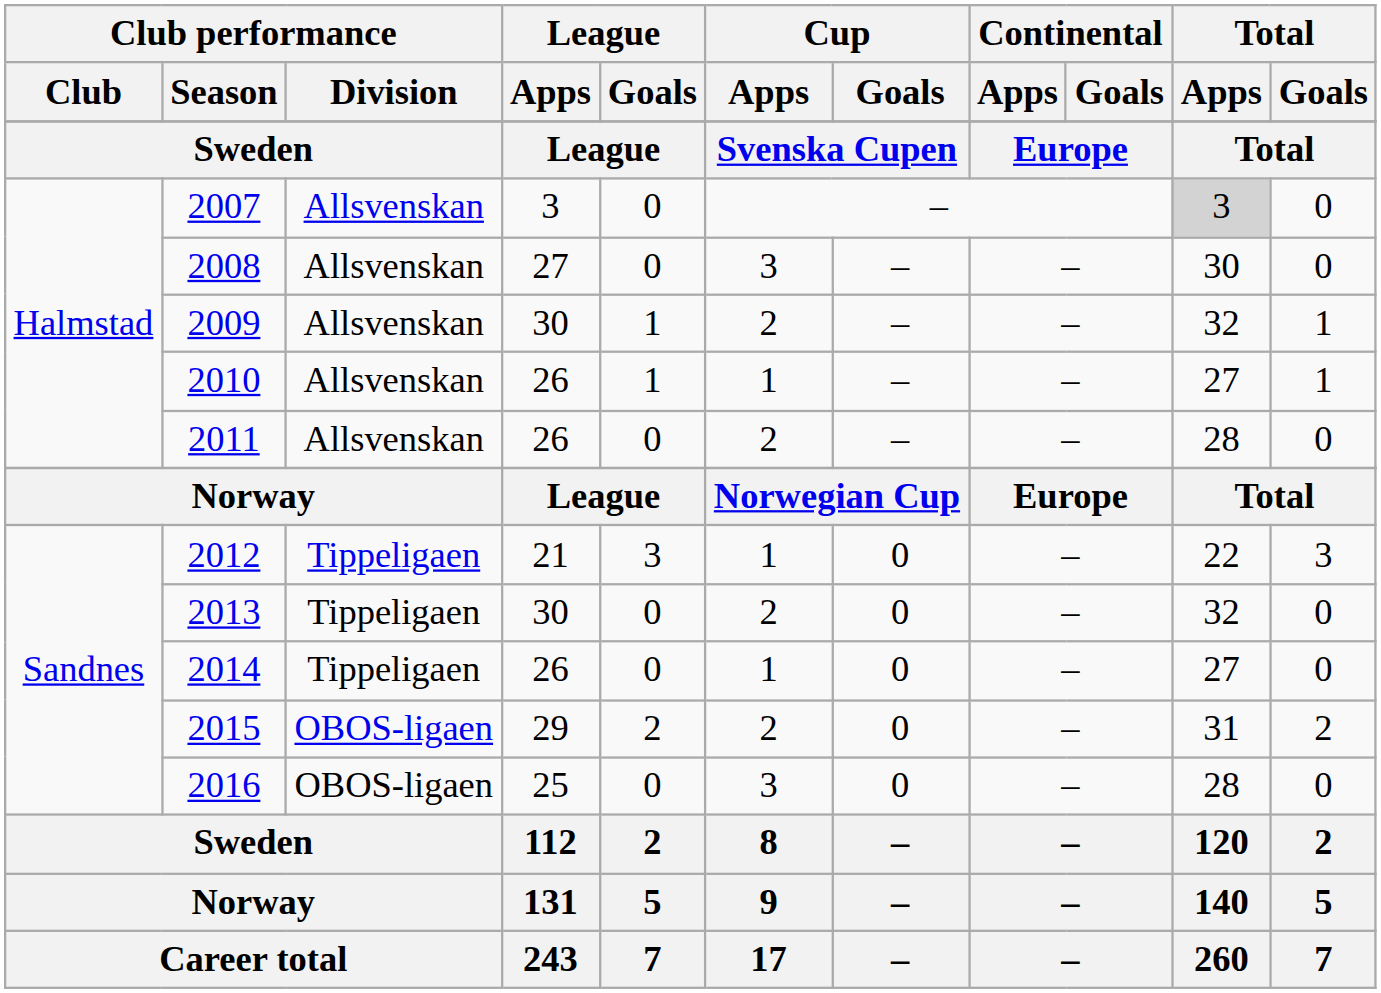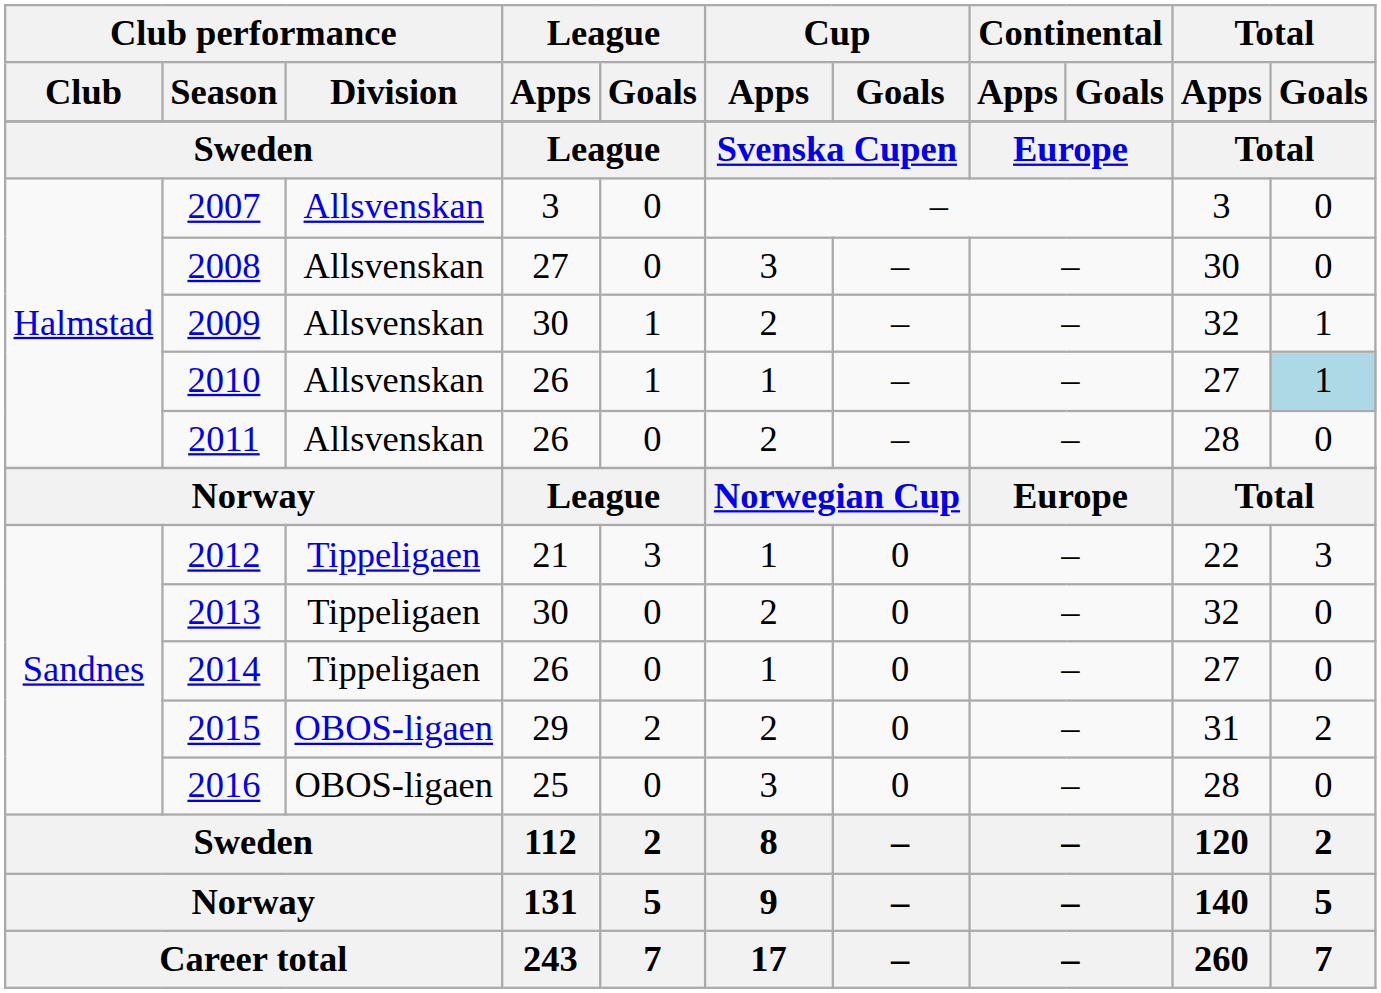2007 | Total / Apps: lightgrey background -> no background
2010 | Total / Goals: no background -> lightblue background
